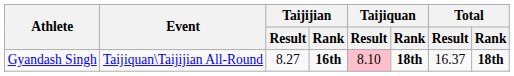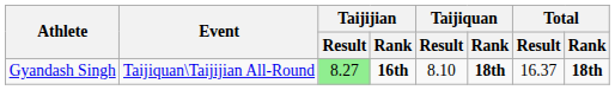row 3 | Taijijian / Result: no background -> lightgreen background
row 3 | Taijiquan / Result: pink background -> no background
